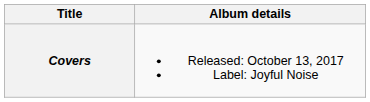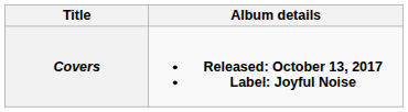Covers | Album details: normal -> bold
